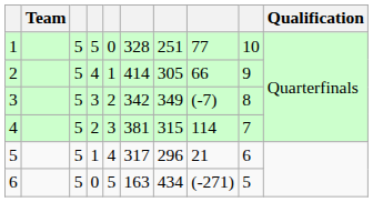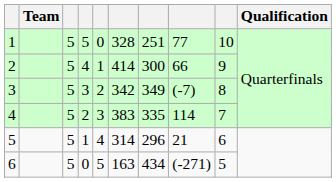row 3 | column 7: 305 -> 300
row 5 | column 6: 381 -> 383
row 5 | column 7: 315 -> 335
row 6 | column 6: 317 -> 314
